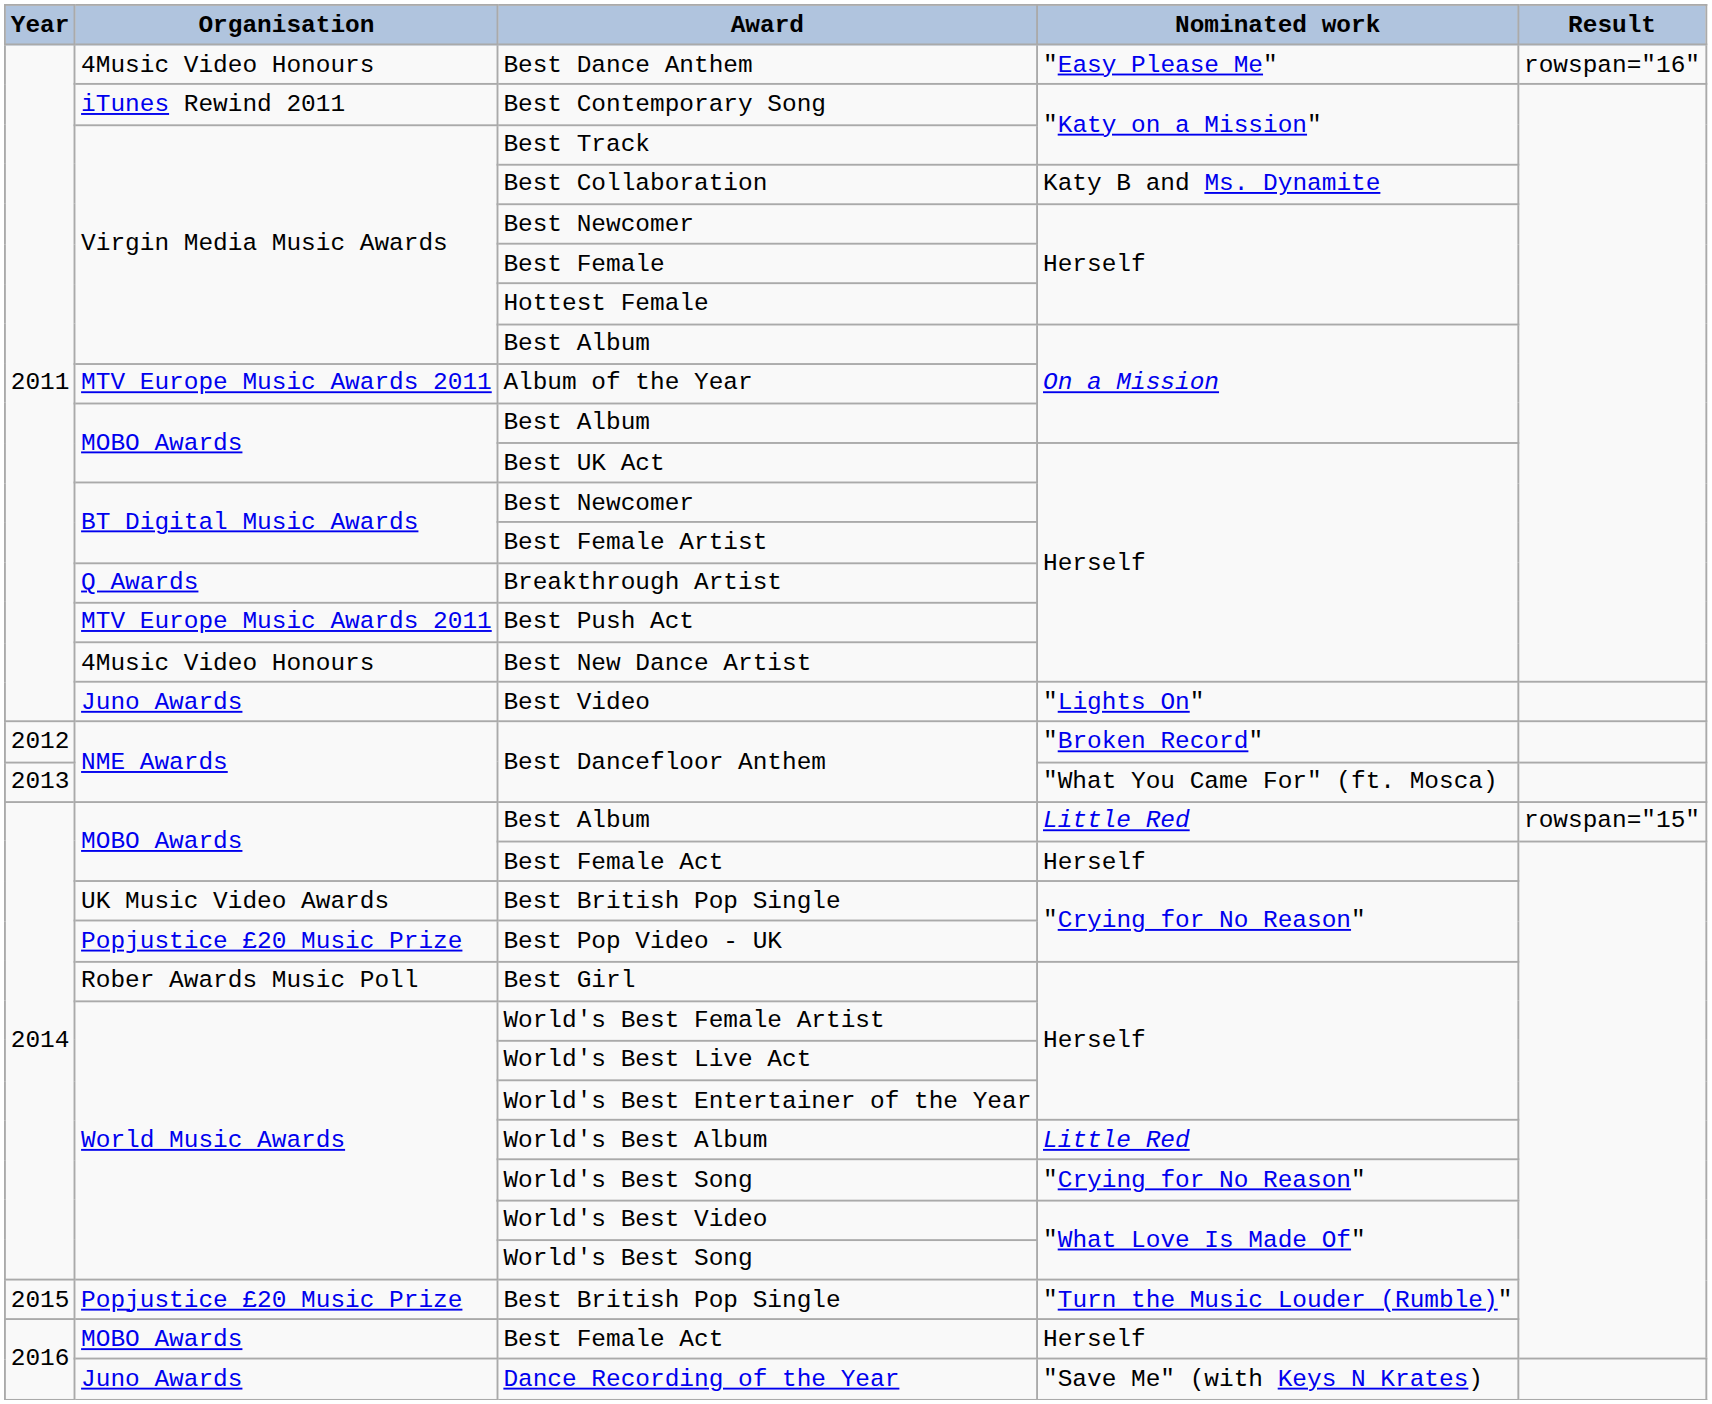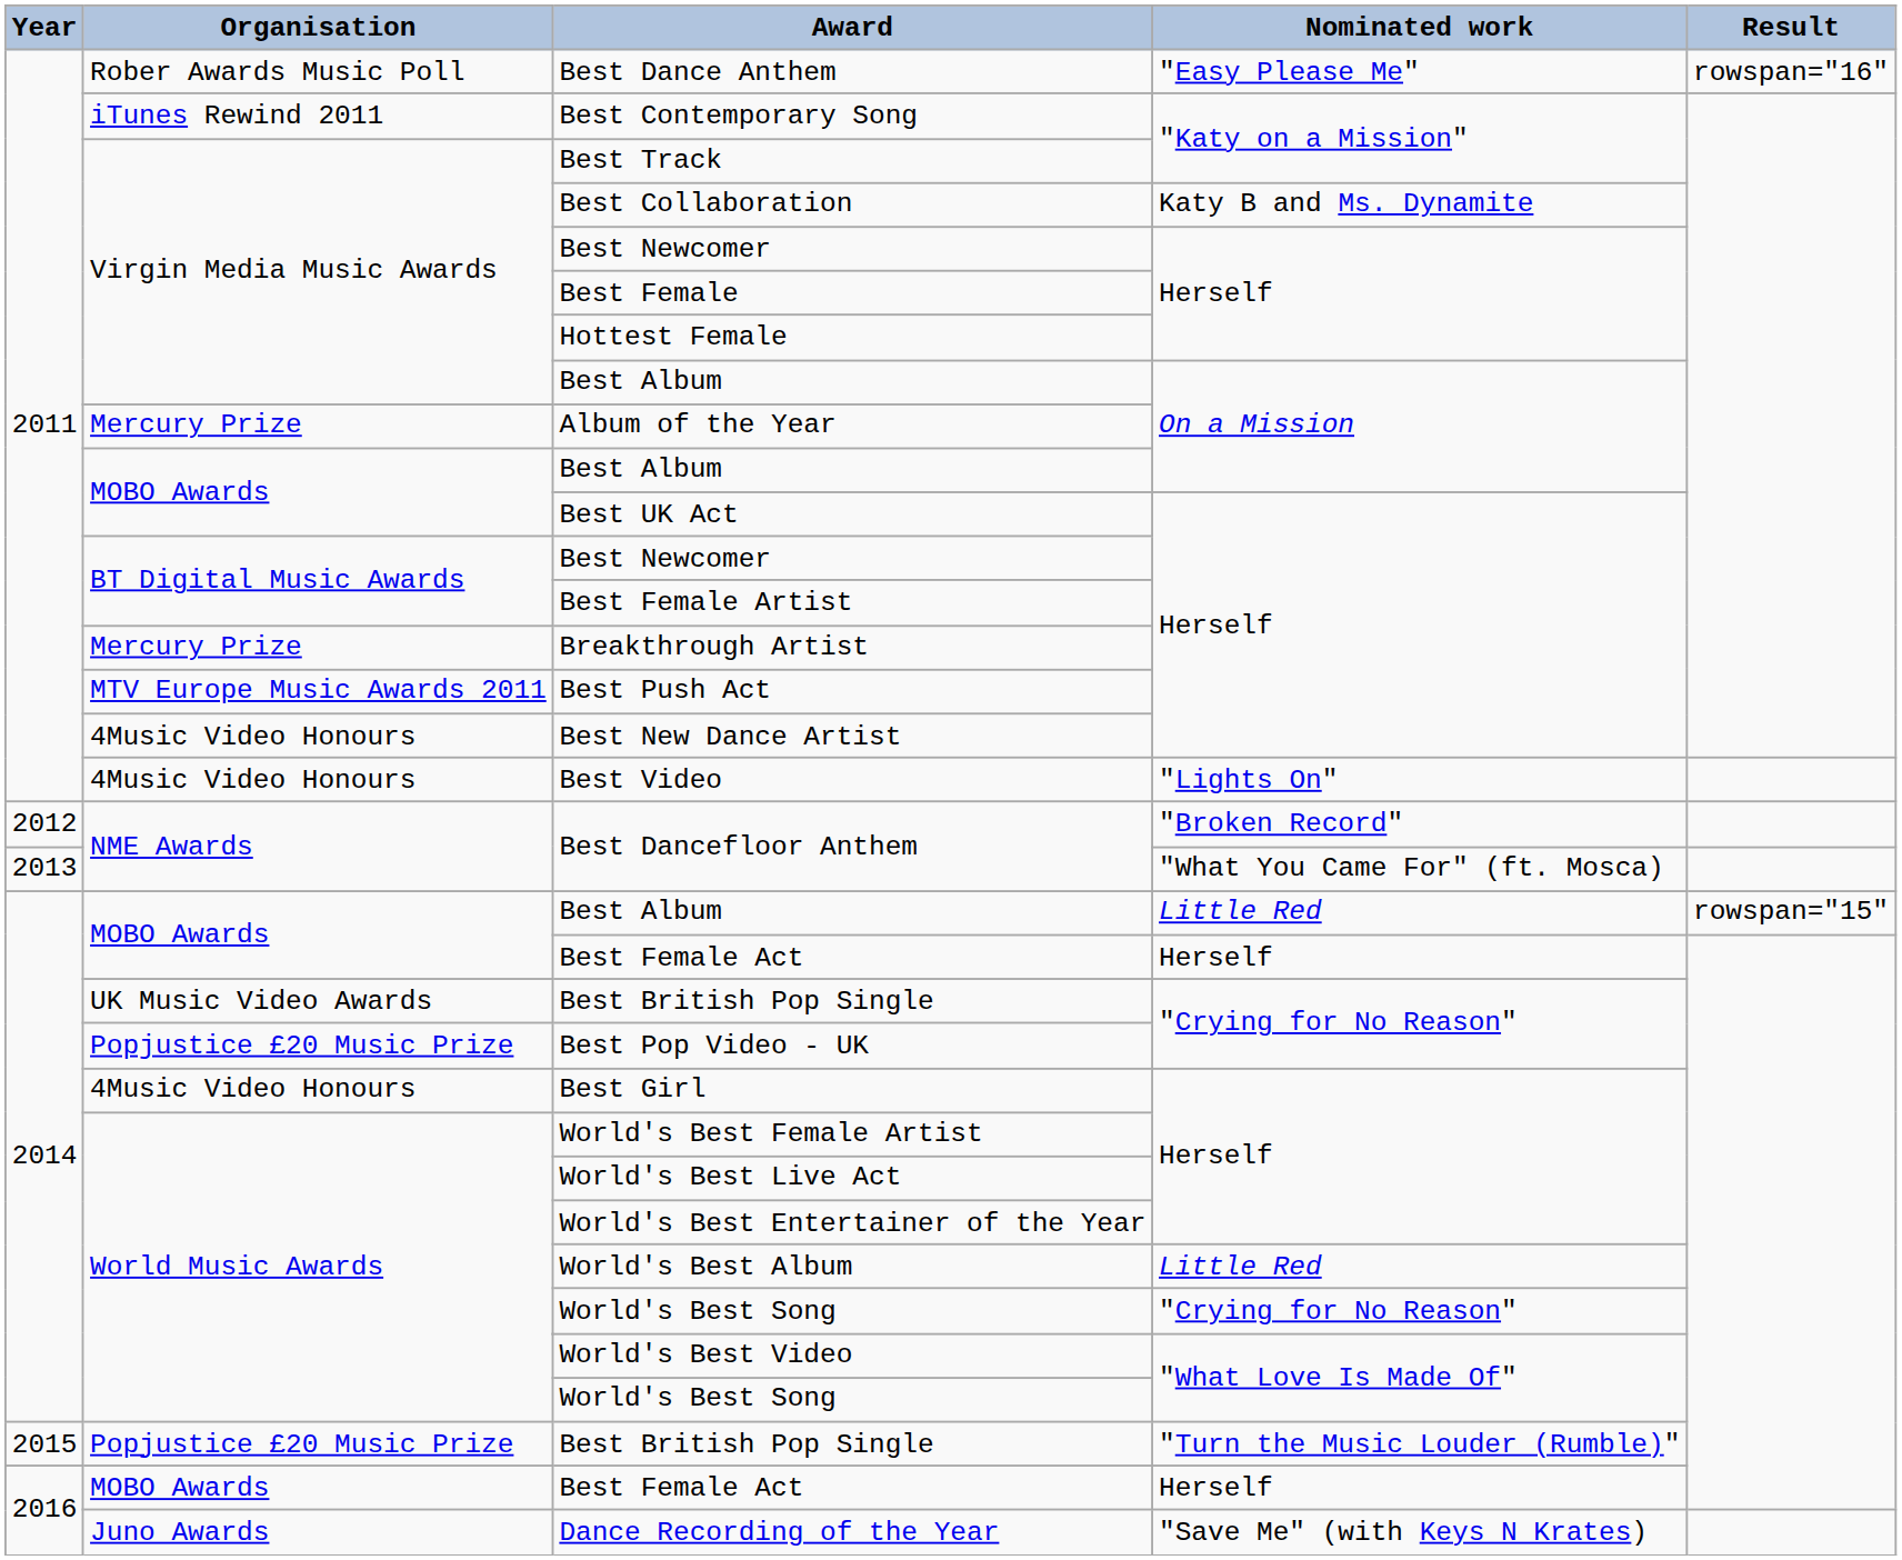Best Dance Anthem | Organisation: 4Music Video Honours -> Rober Awards Music Poll
Album of the Year | Organisation: MTV Europe Music Awards 2011 -> Mercury Prize
Breakthrough Artist | Organisation: Q Awards -> Mercury Prize
Best Video | Organisation: Juno Awards -> 4Music Video Honours
Best Girl | Organisation: Rober Awards Music Poll -> 4Music Video Honours
